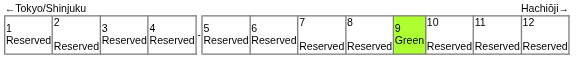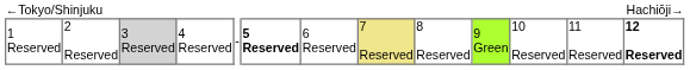1 Reserved | column 3: no background -> lightgrey background
1 Reserved | column 6: normal -> bold
1 Reserved | column 8: no background -> khaki background
1 Reserved | column 13: normal -> bold
